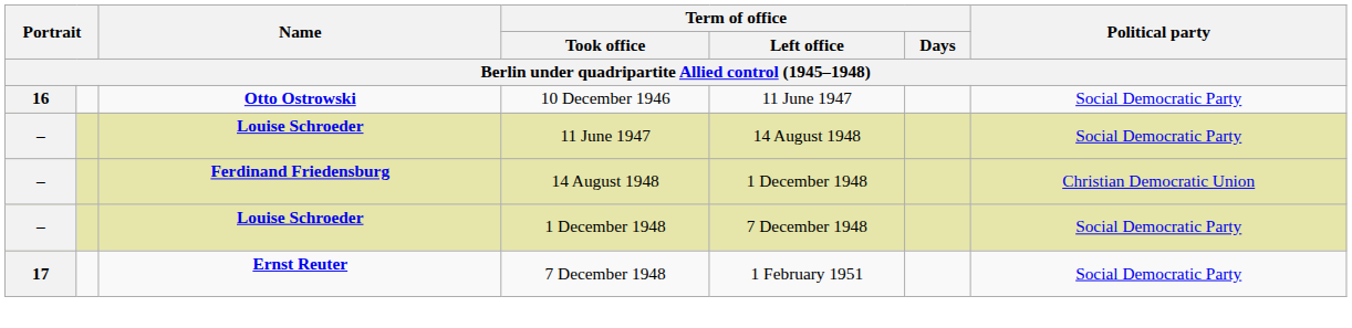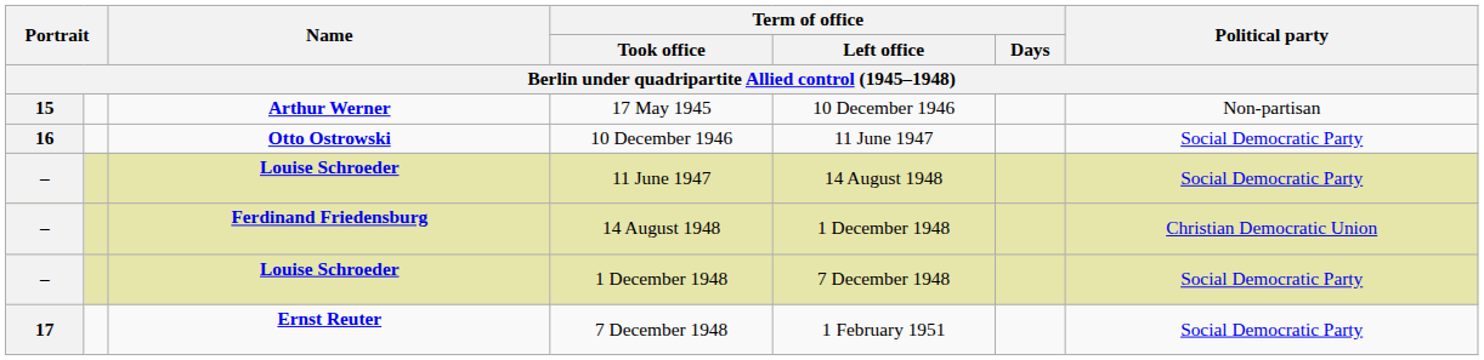+ row: 15 | Arthur Werner | 17 May 1945 | 10 December 1946 | Non-partisan
